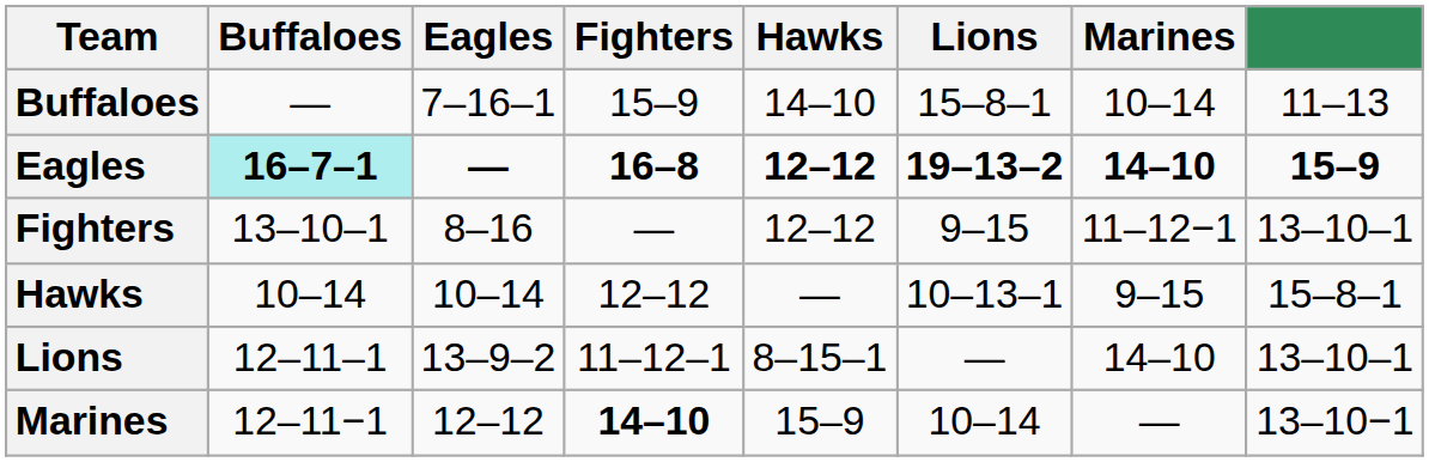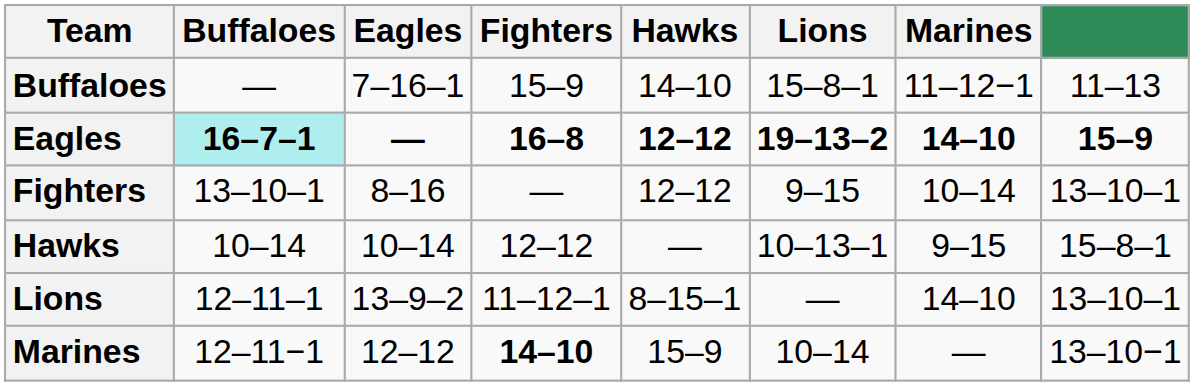row 2 | Marines: 10–14 -> 11–12−1
row 4 | Marines: 11–12−1 -> 10–14
